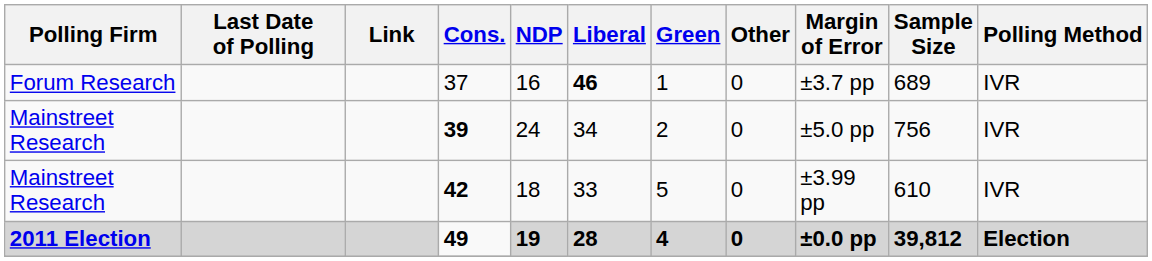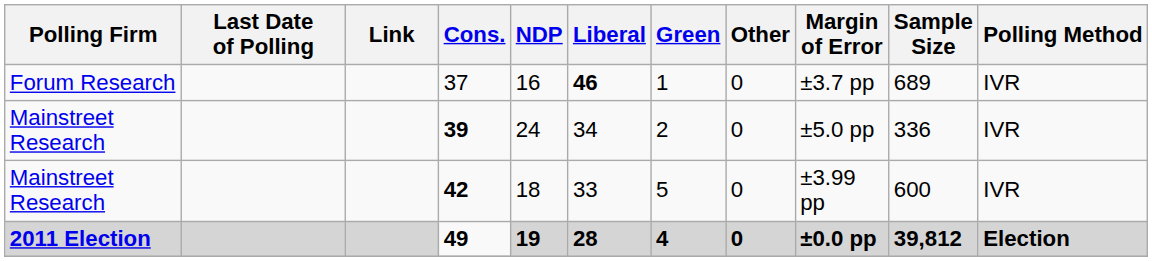39 | Sample Size: 756 -> 336
42 | Sample Size: 610 -> 600
